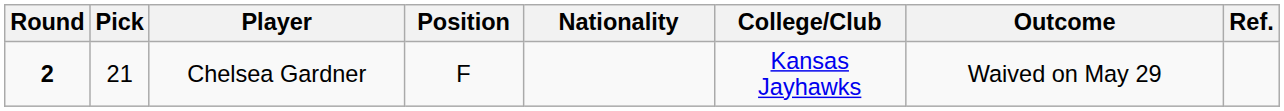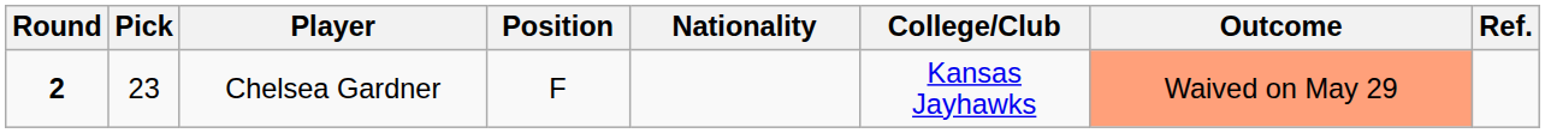Chelsea Gardner | Pick: 21 -> 23
Chelsea Gardner | Outcome: no background -> lightsalmon background
